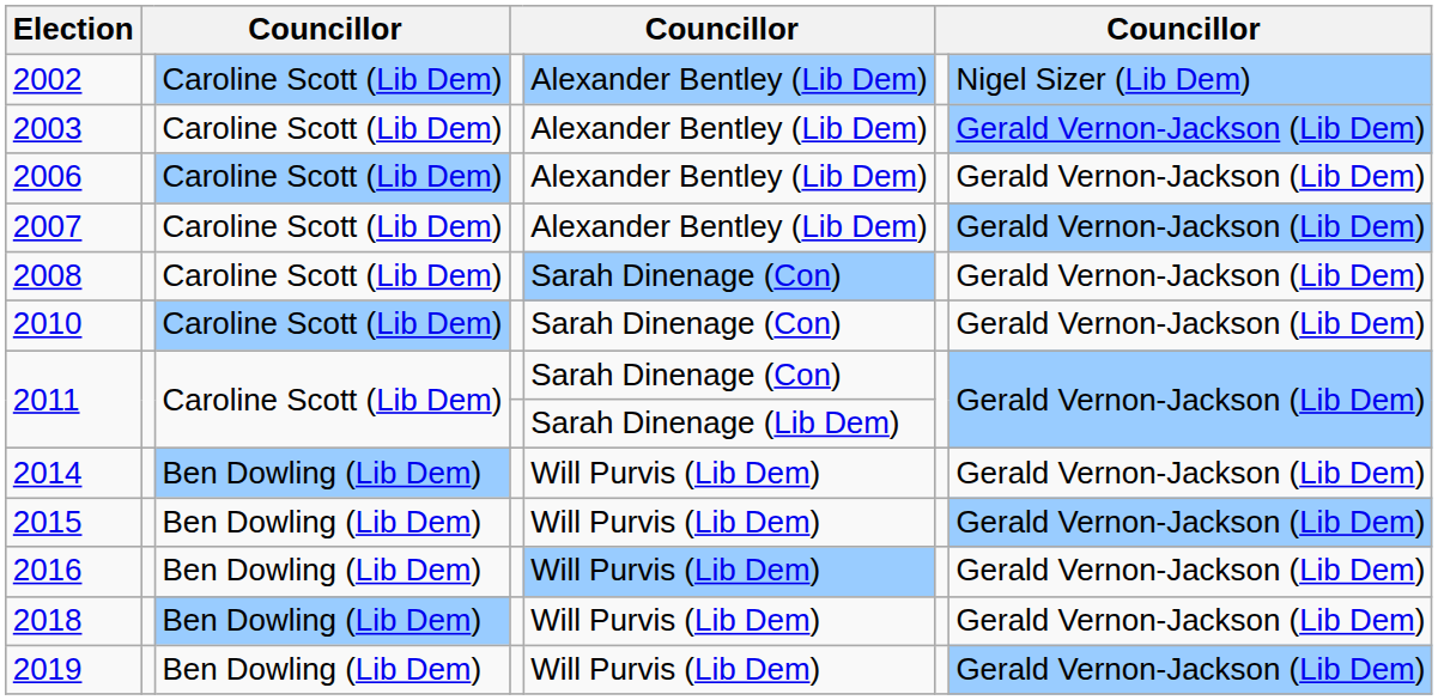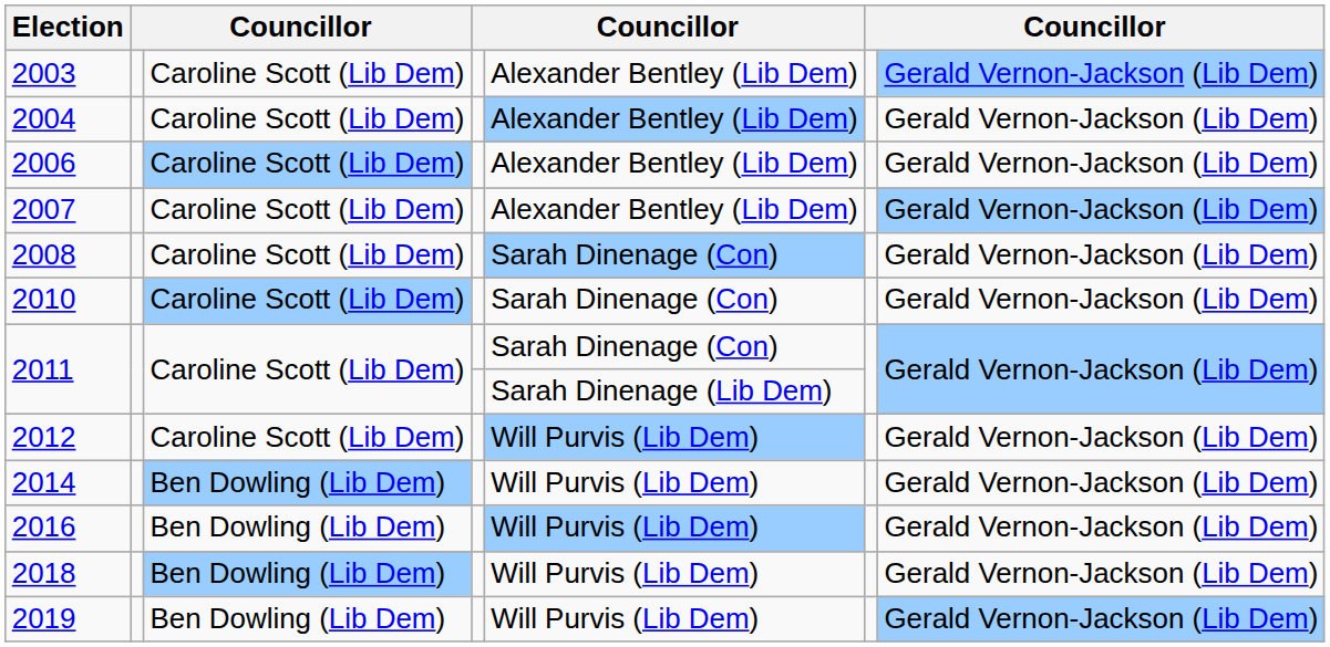- row: 2002 | Caroline Scott (Lib Dem) | Alexander Bentley (Lib Dem) | Nigel Sizer (Lib Dem)
+ row: 2004 | Caroline Scott (Lib Dem) | Alexander Bentley (Lib Dem) | Gerald Vernon-Jackson (Lib Dem)
+ row: 2012 | Caroline Scott (Lib Dem) | Will Purvis (Lib Dem) | Gerald Vernon-Jackson (Lib Dem)
- row: 2015 | Ben Dowling (Lib Dem) | Will Purvis (Lib Dem) | Gerald Vernon-Jackson (Lib Dem)
